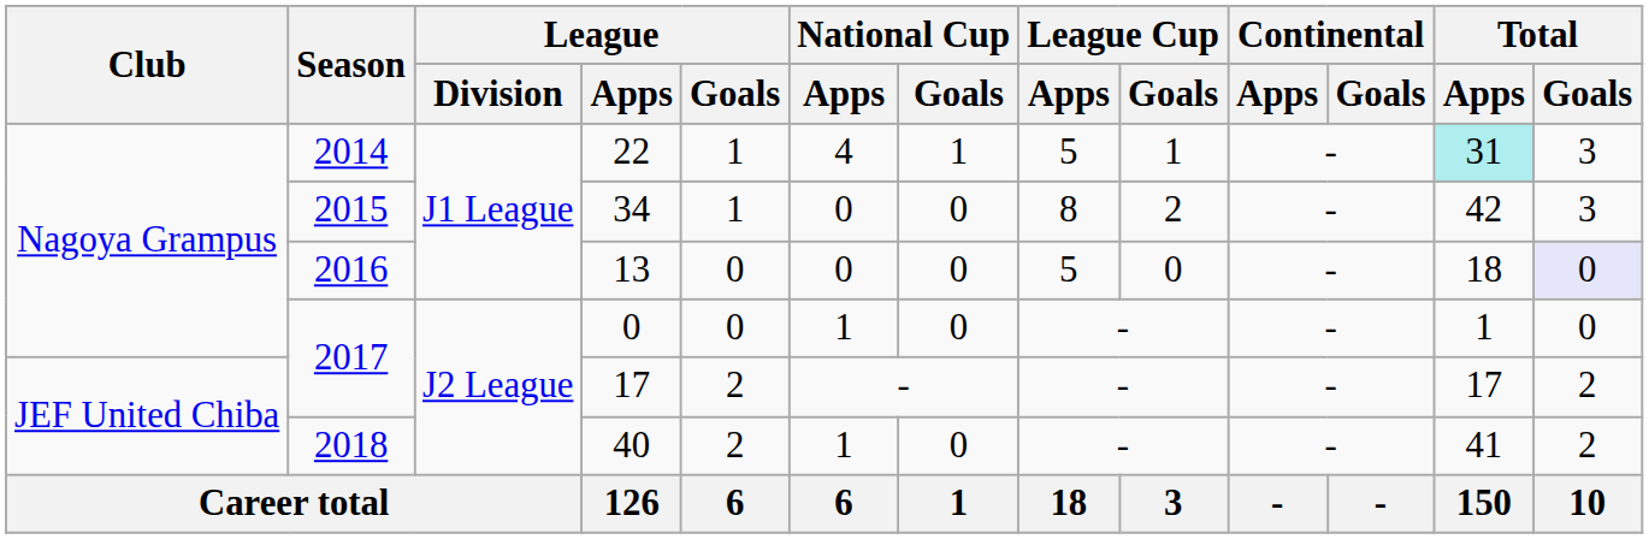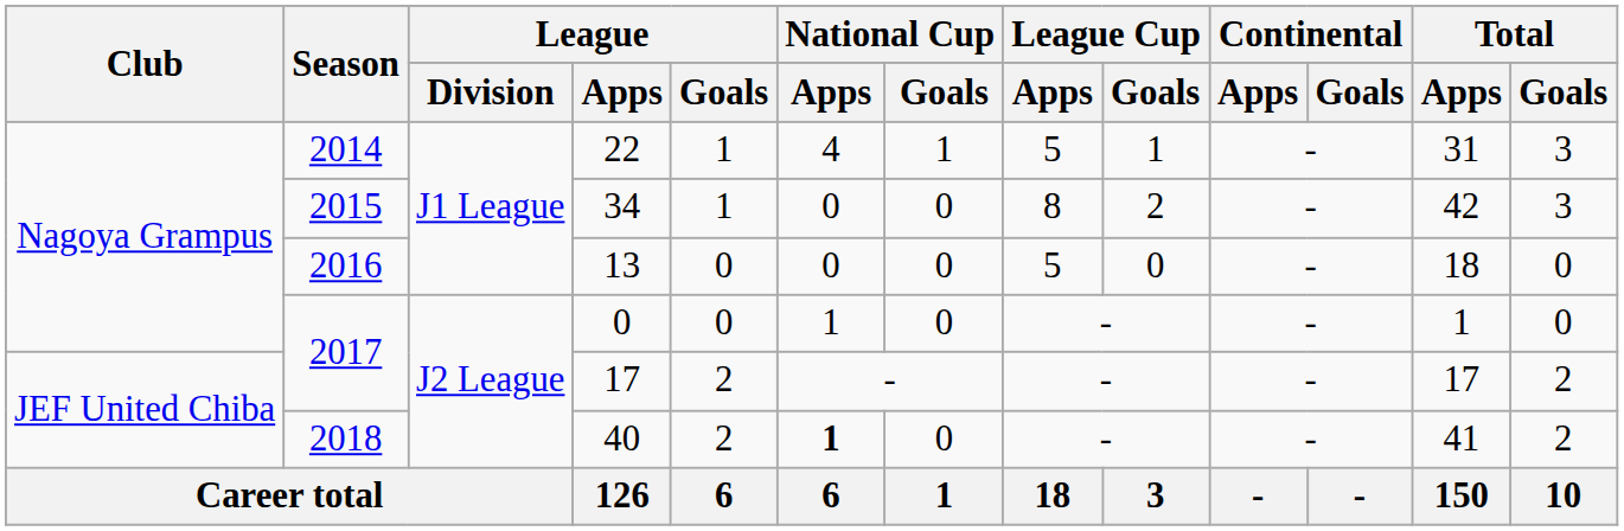22 | Total / Apps: paleturquoise background -> no background
13 | Total / Goals: lavender background -> no background
40 | National Cup / Apps: normal -> bold
